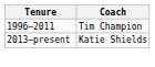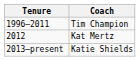+ row: 2012 | Kat Mertz
